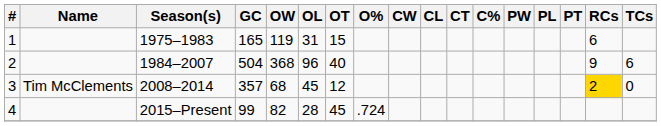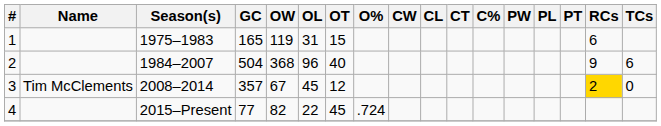3 | OW: 68 -> 67
4 | GC: 99 -> 77
4 | OL: 28 -> 22
